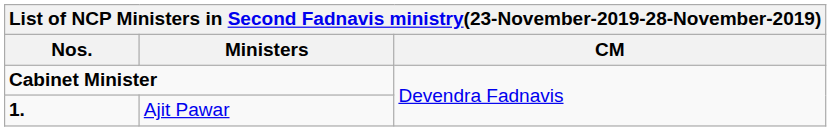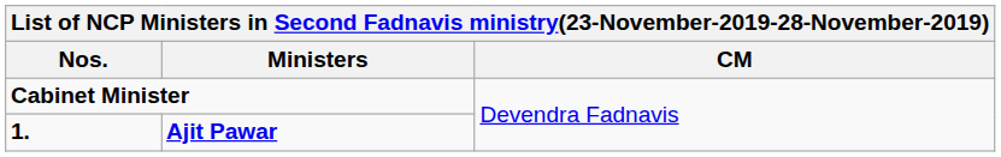1. | Ministers: normal -> bold
